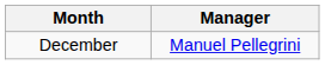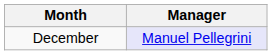December | Manager: no background -> lavender background
